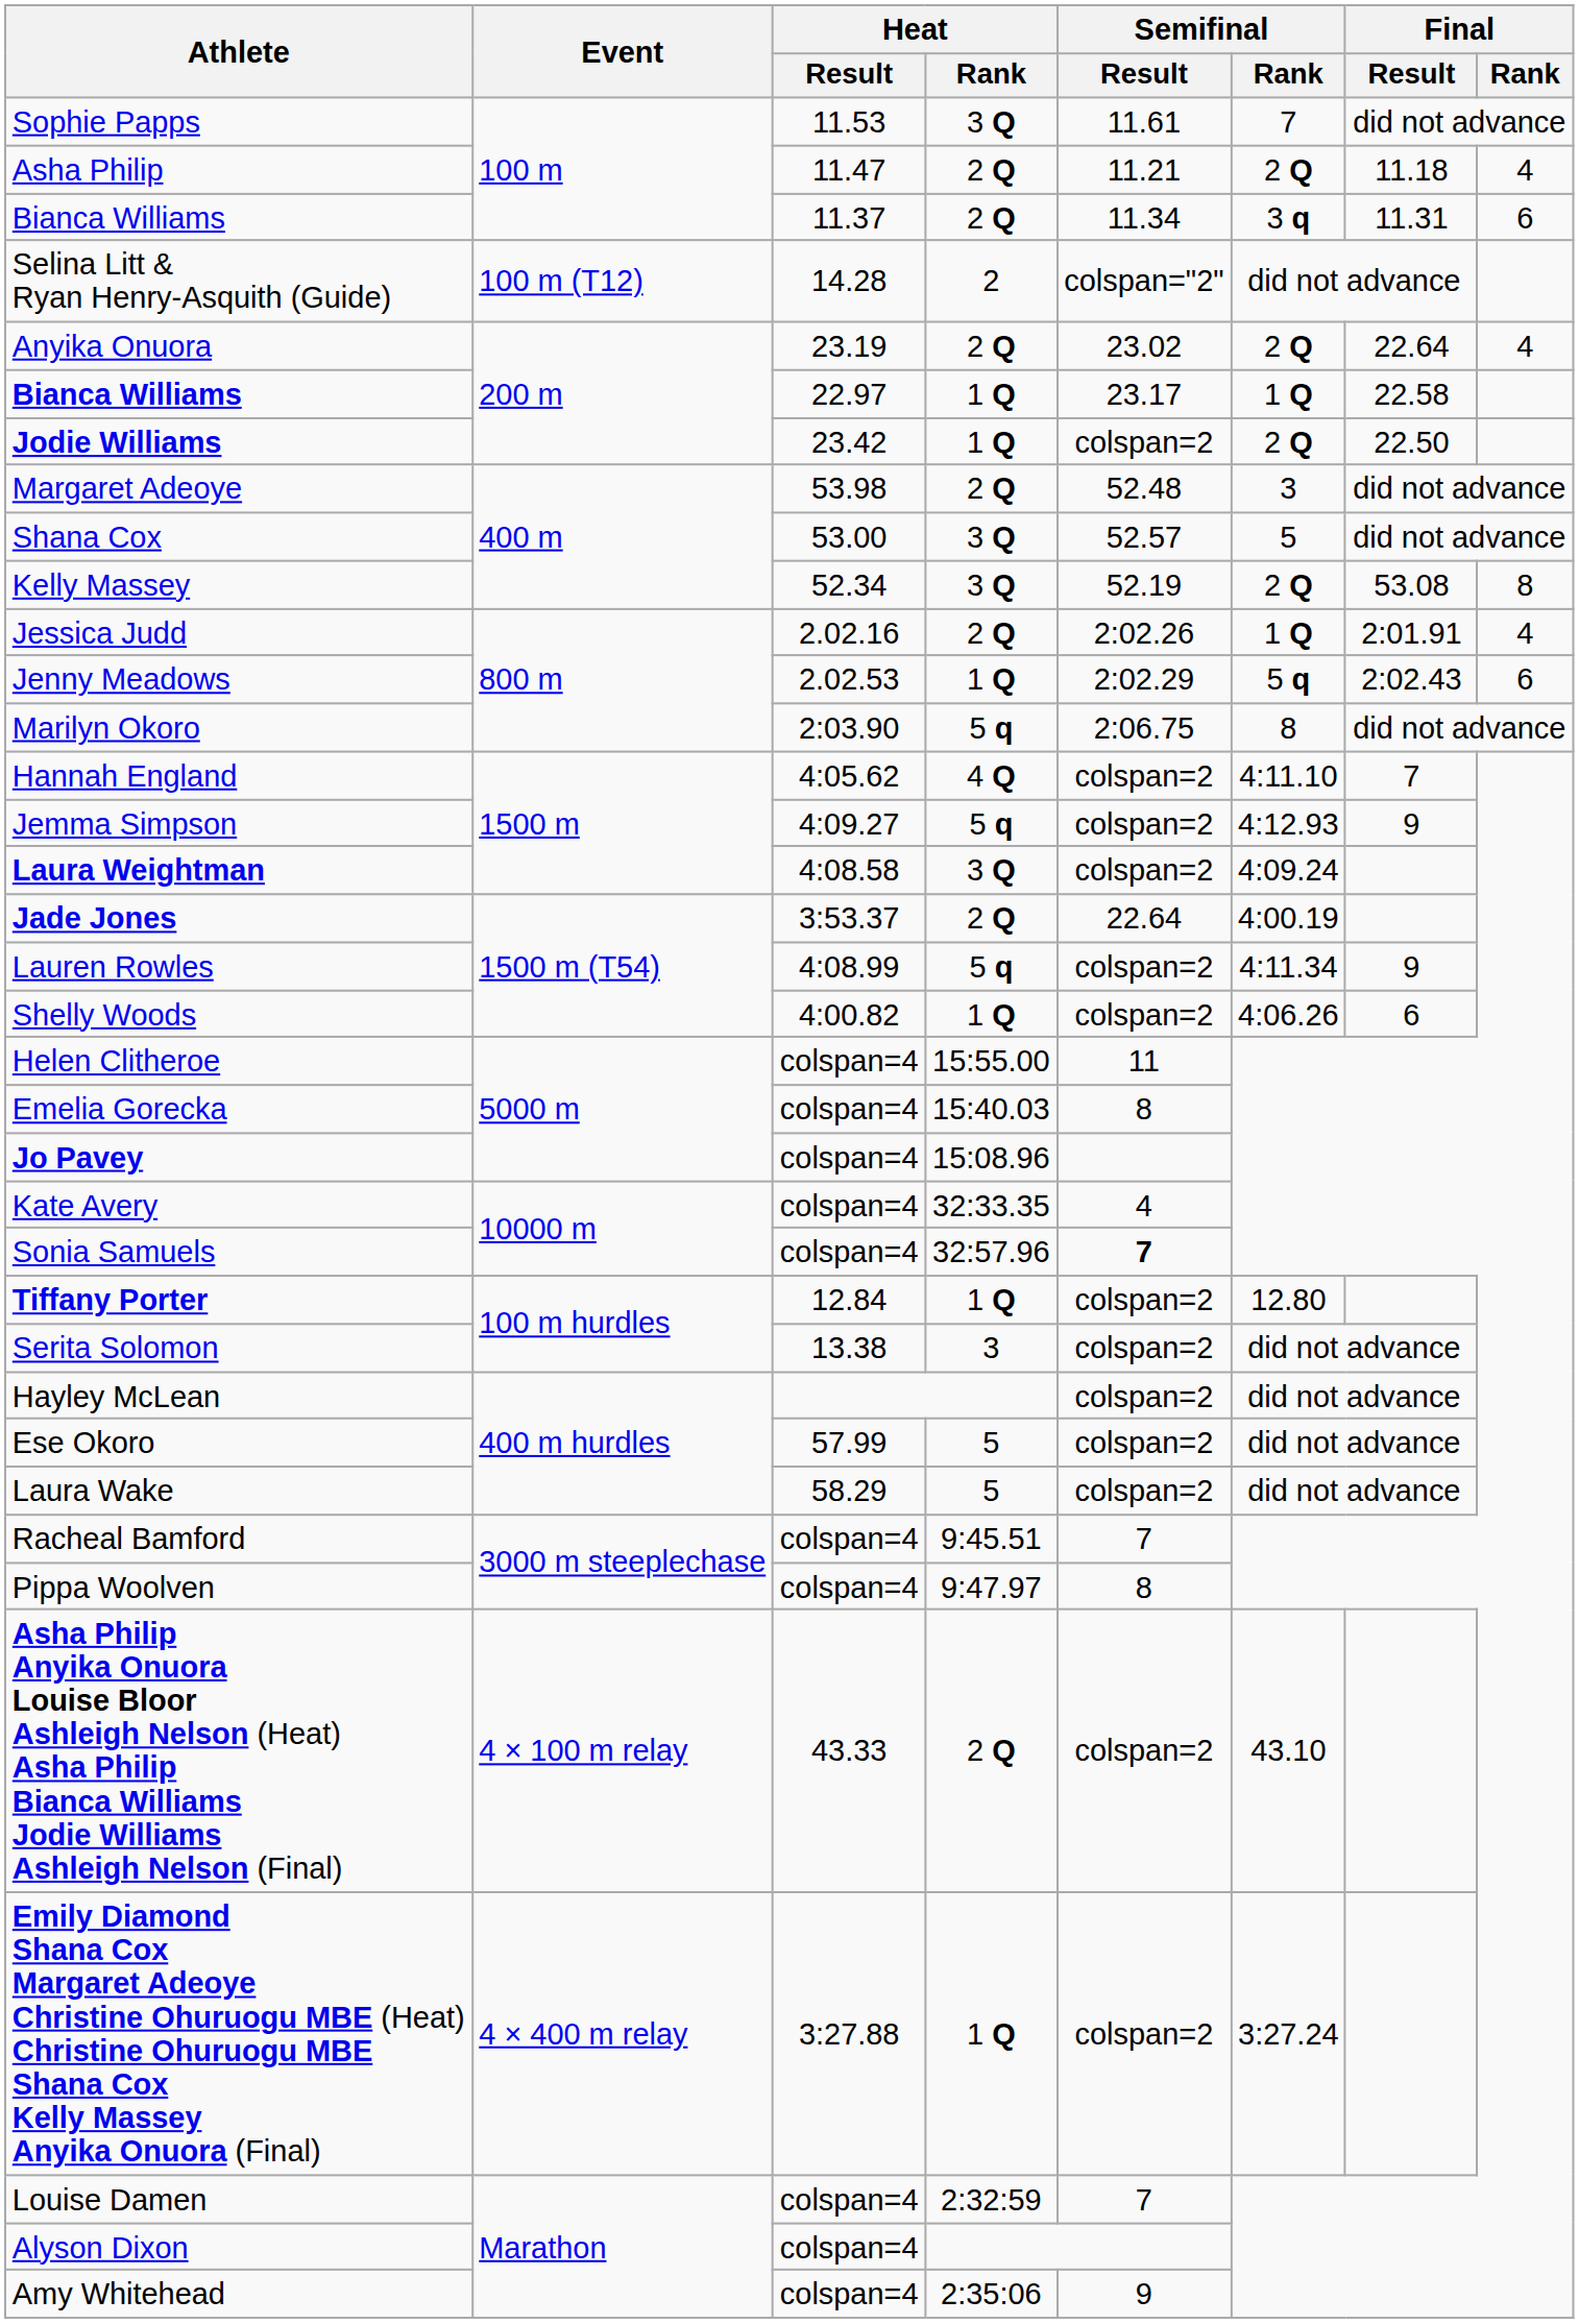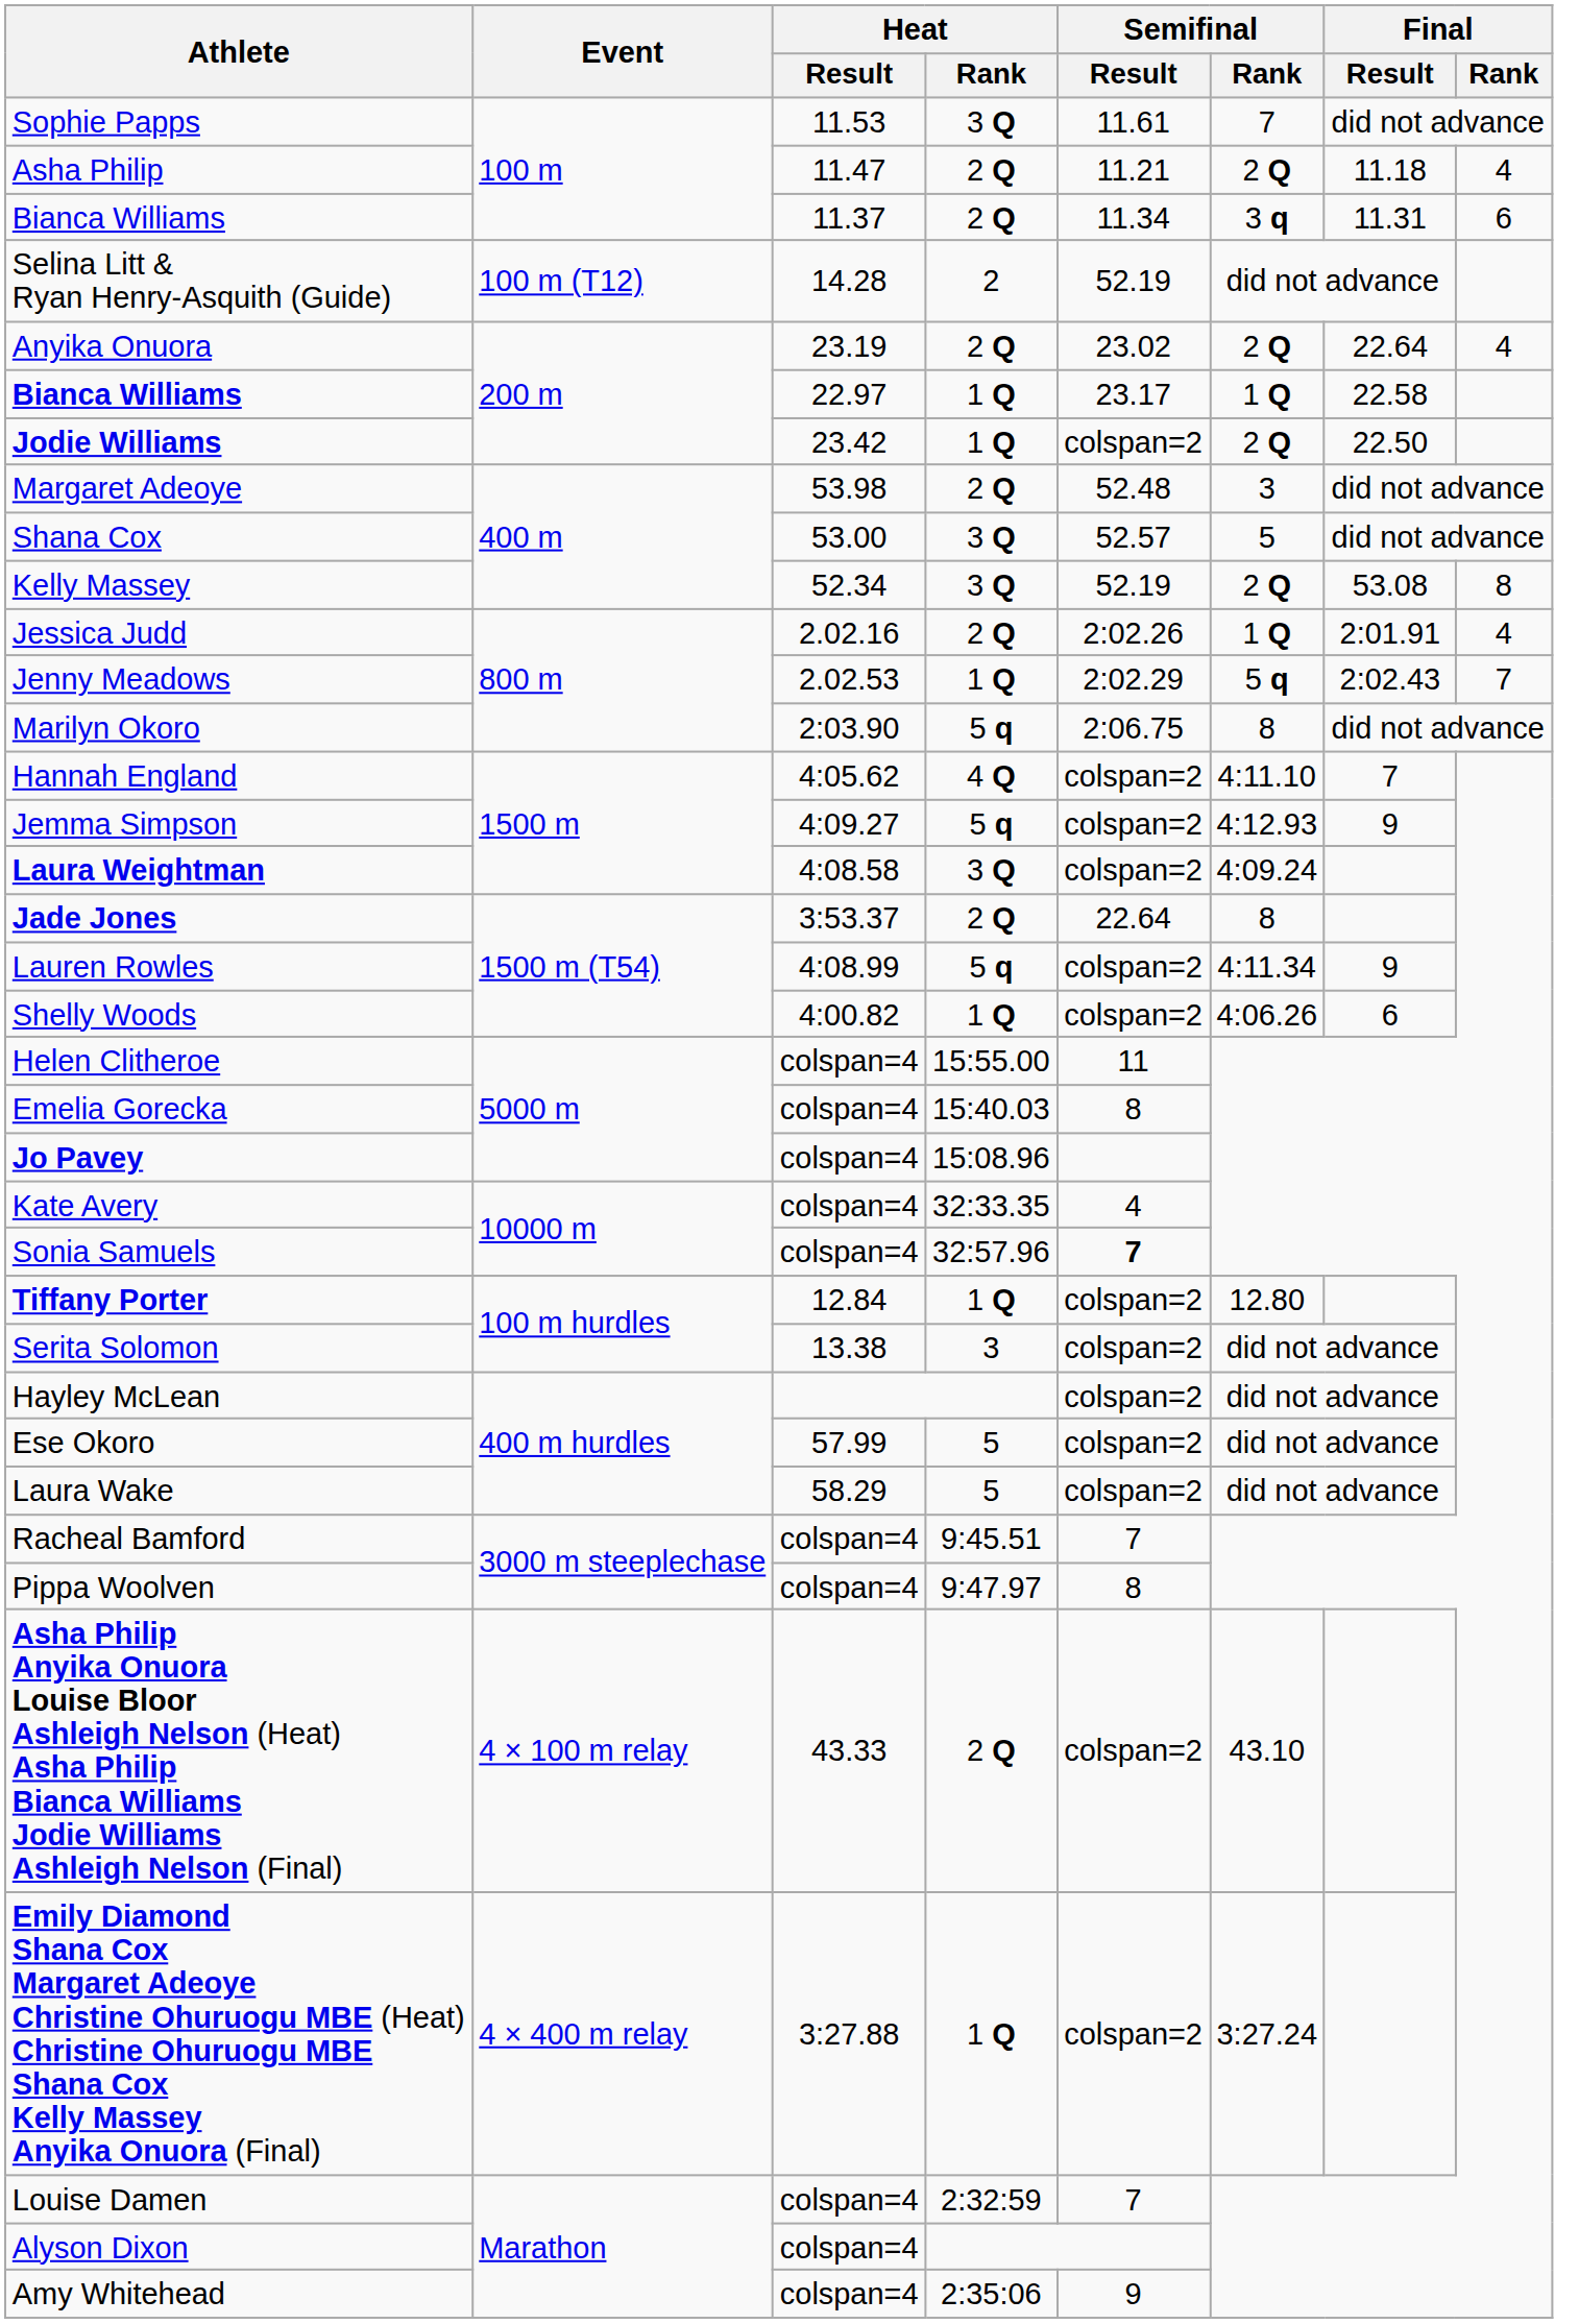Selina Litt & Ryan Henry-Asquith (Guide) | Semifinal / Result: colspan="2" -> 52.19
Jenny Meadows | Final / Rank: 6 -> 7
Jade Jones | Semifinal / Rank: 4:00.19 -> 8
